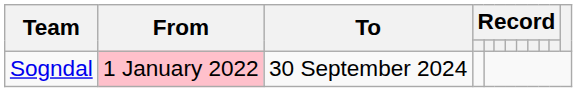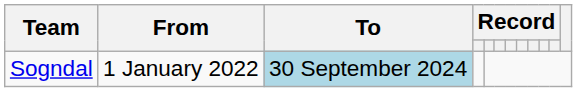Sogndal | From: pink background -> no background
Sogndal | To: no background -> lightblue background
